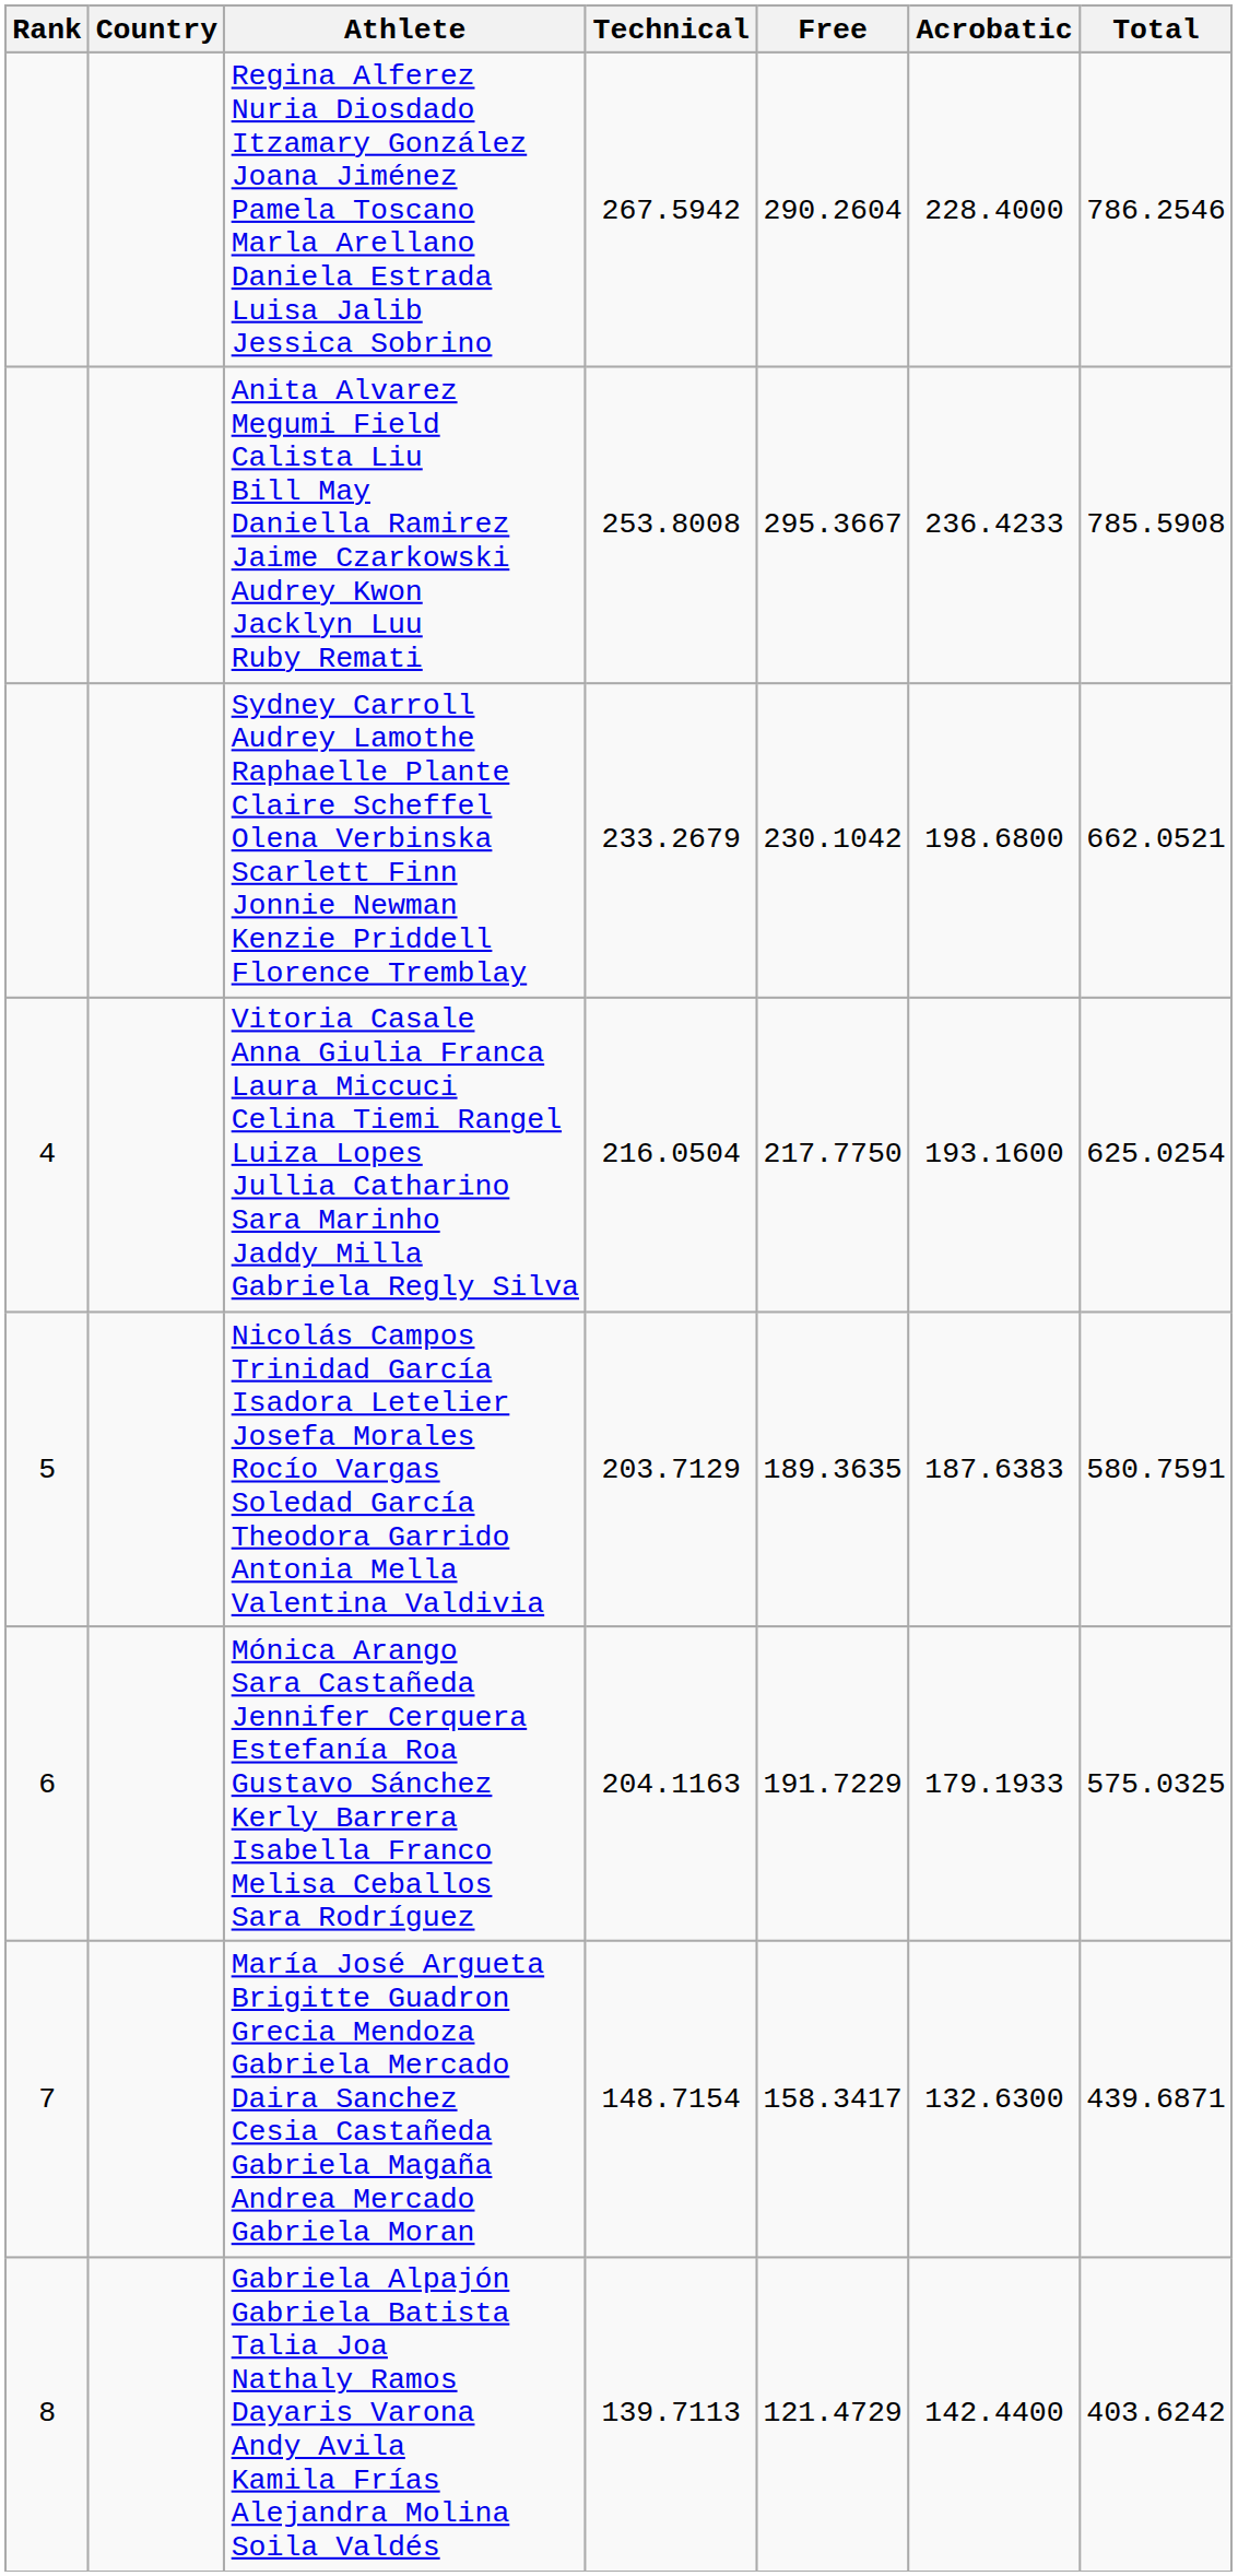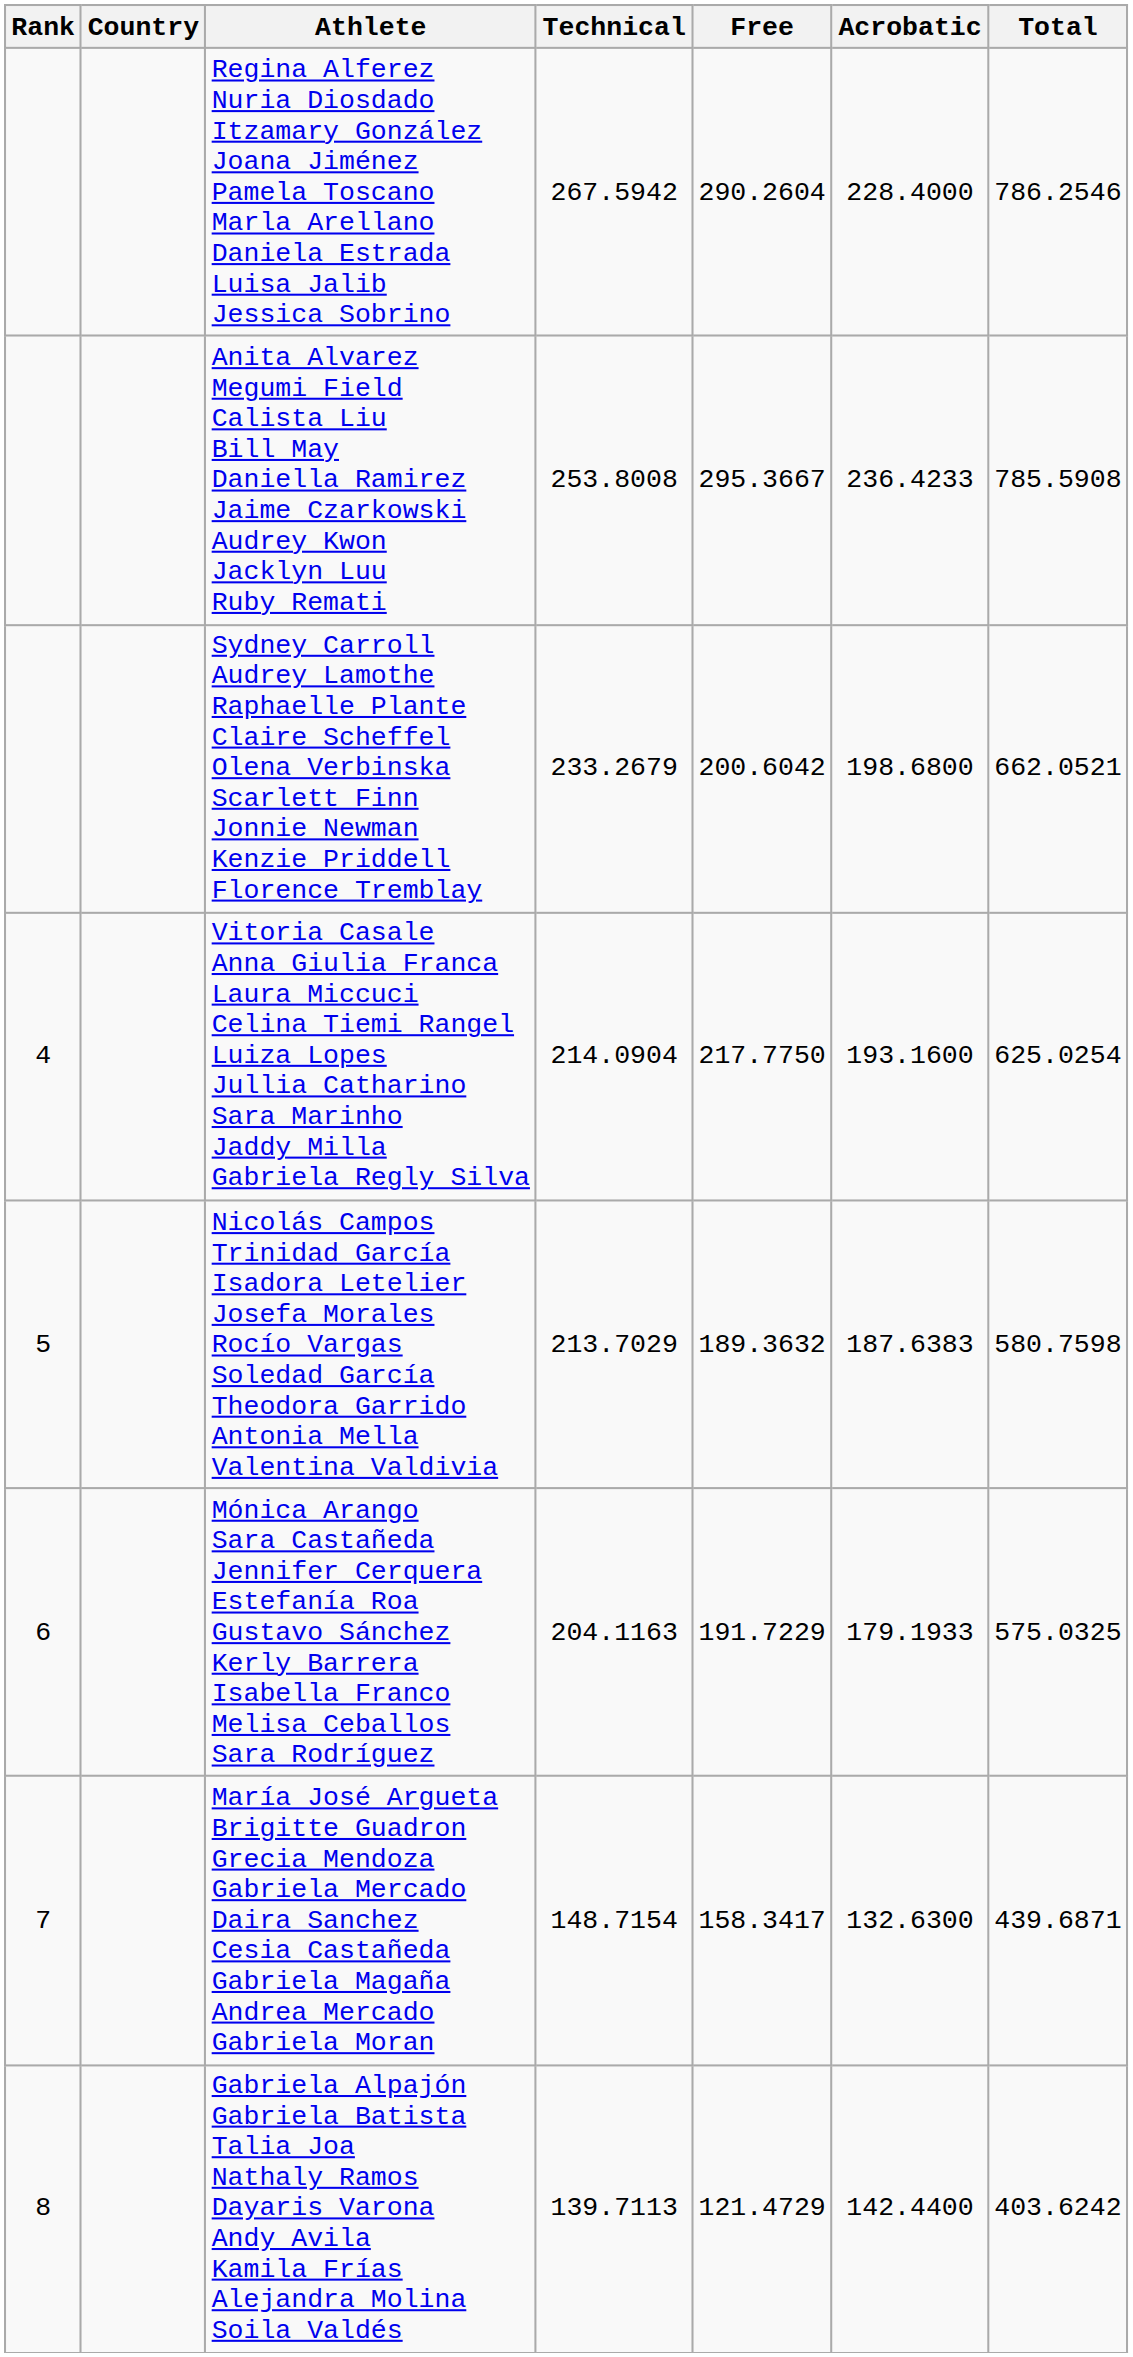row 4 | Free: 230.1042 -> 200.6042
row 5 | Technical: 216.0504 -> 214.0904
row 6 | Technical: 203.7129 -> 213.7029
row 6 | Free: 189.3635 -> 189.3632
row 6 | Total: 580.7591 -> 580.7598
